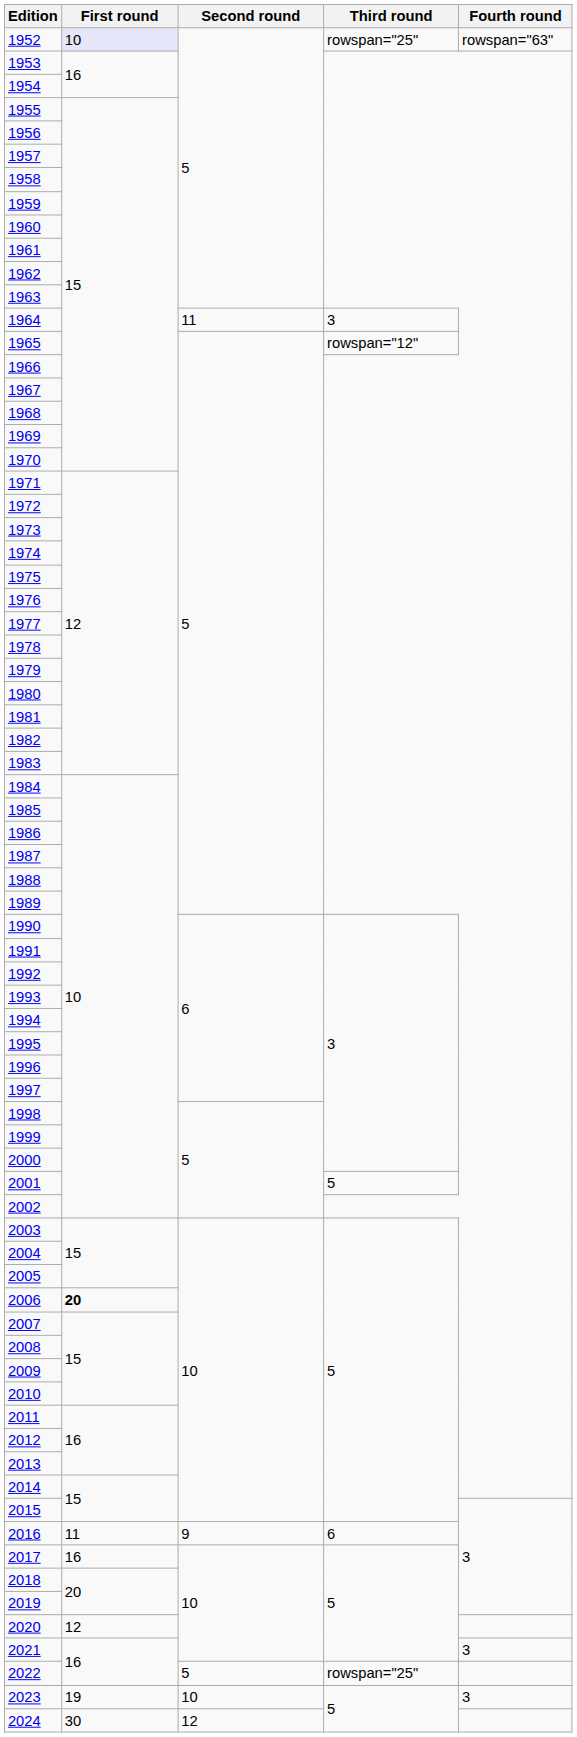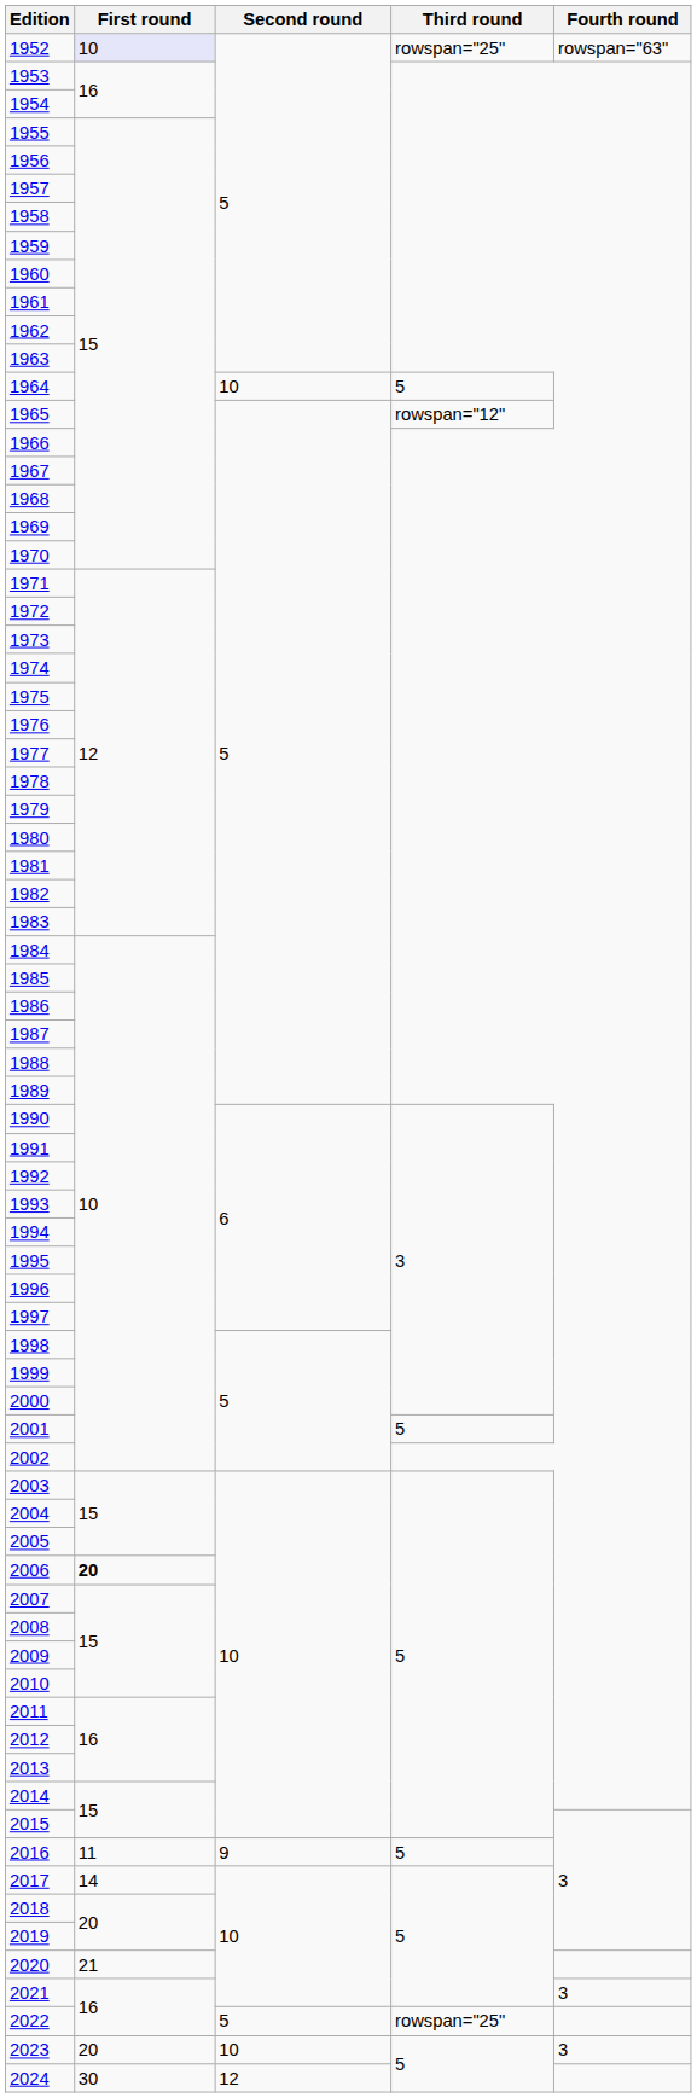1964 | Second round: 11 -> 10
1964 | Third round: 3 -> 5
2016 | Third round: 6 -> 5
2017 | First round: 16 -> 14
2020 | First round: 12 -> 21
2023 | First round: 19 -> 20
